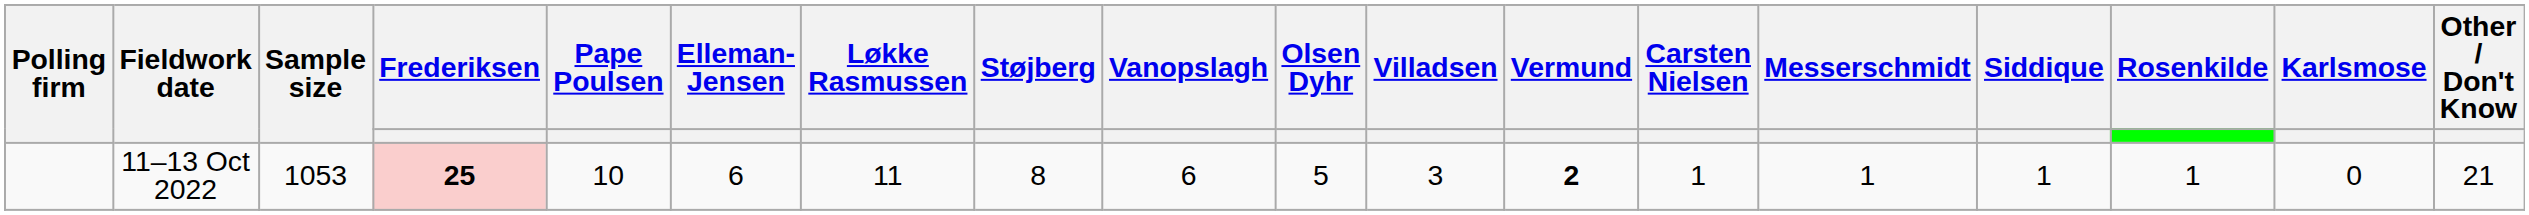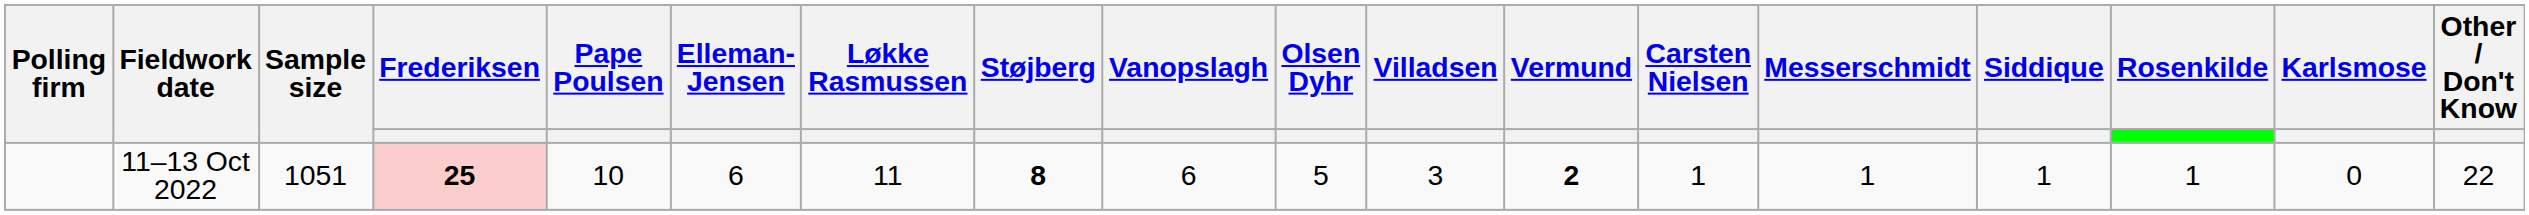11–13 Oct 2022 | Sample size: 1053 -> 1051
11–13 Oct 2022 | Støjberg: normal -> bold
11–13 Oct 2022 | Other / Don't Know: 21 -> 22
